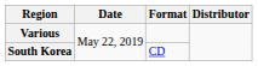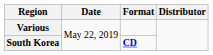South Korea / CD | Format: normal -> bold
